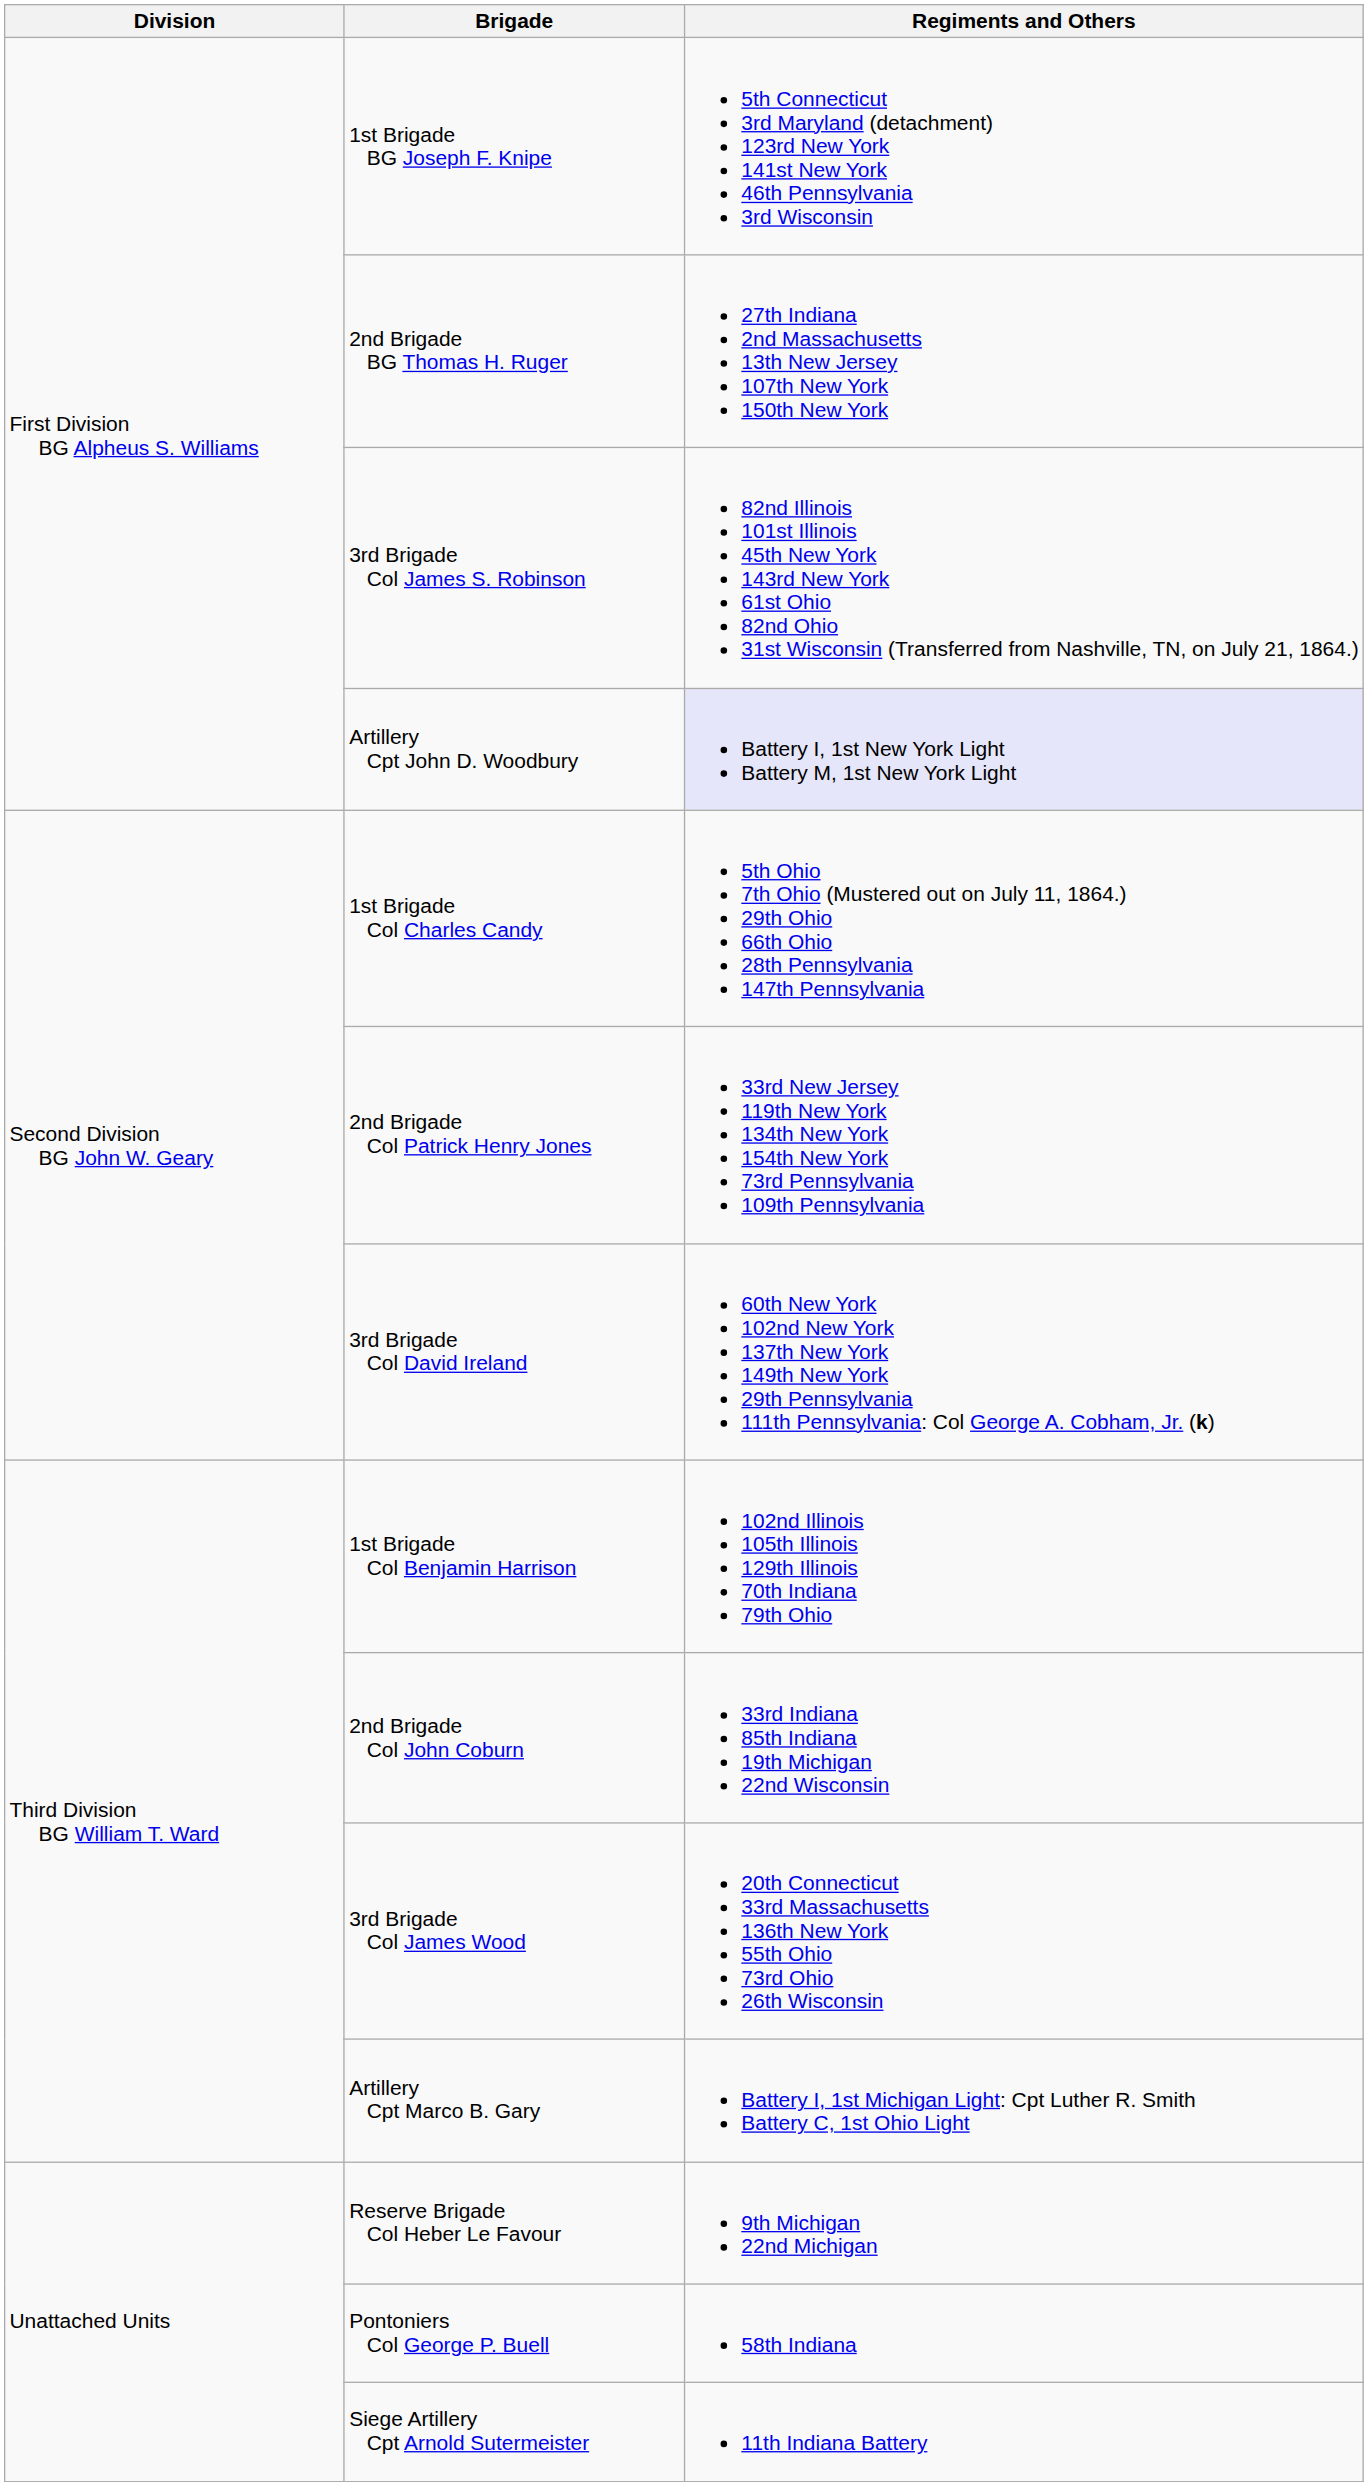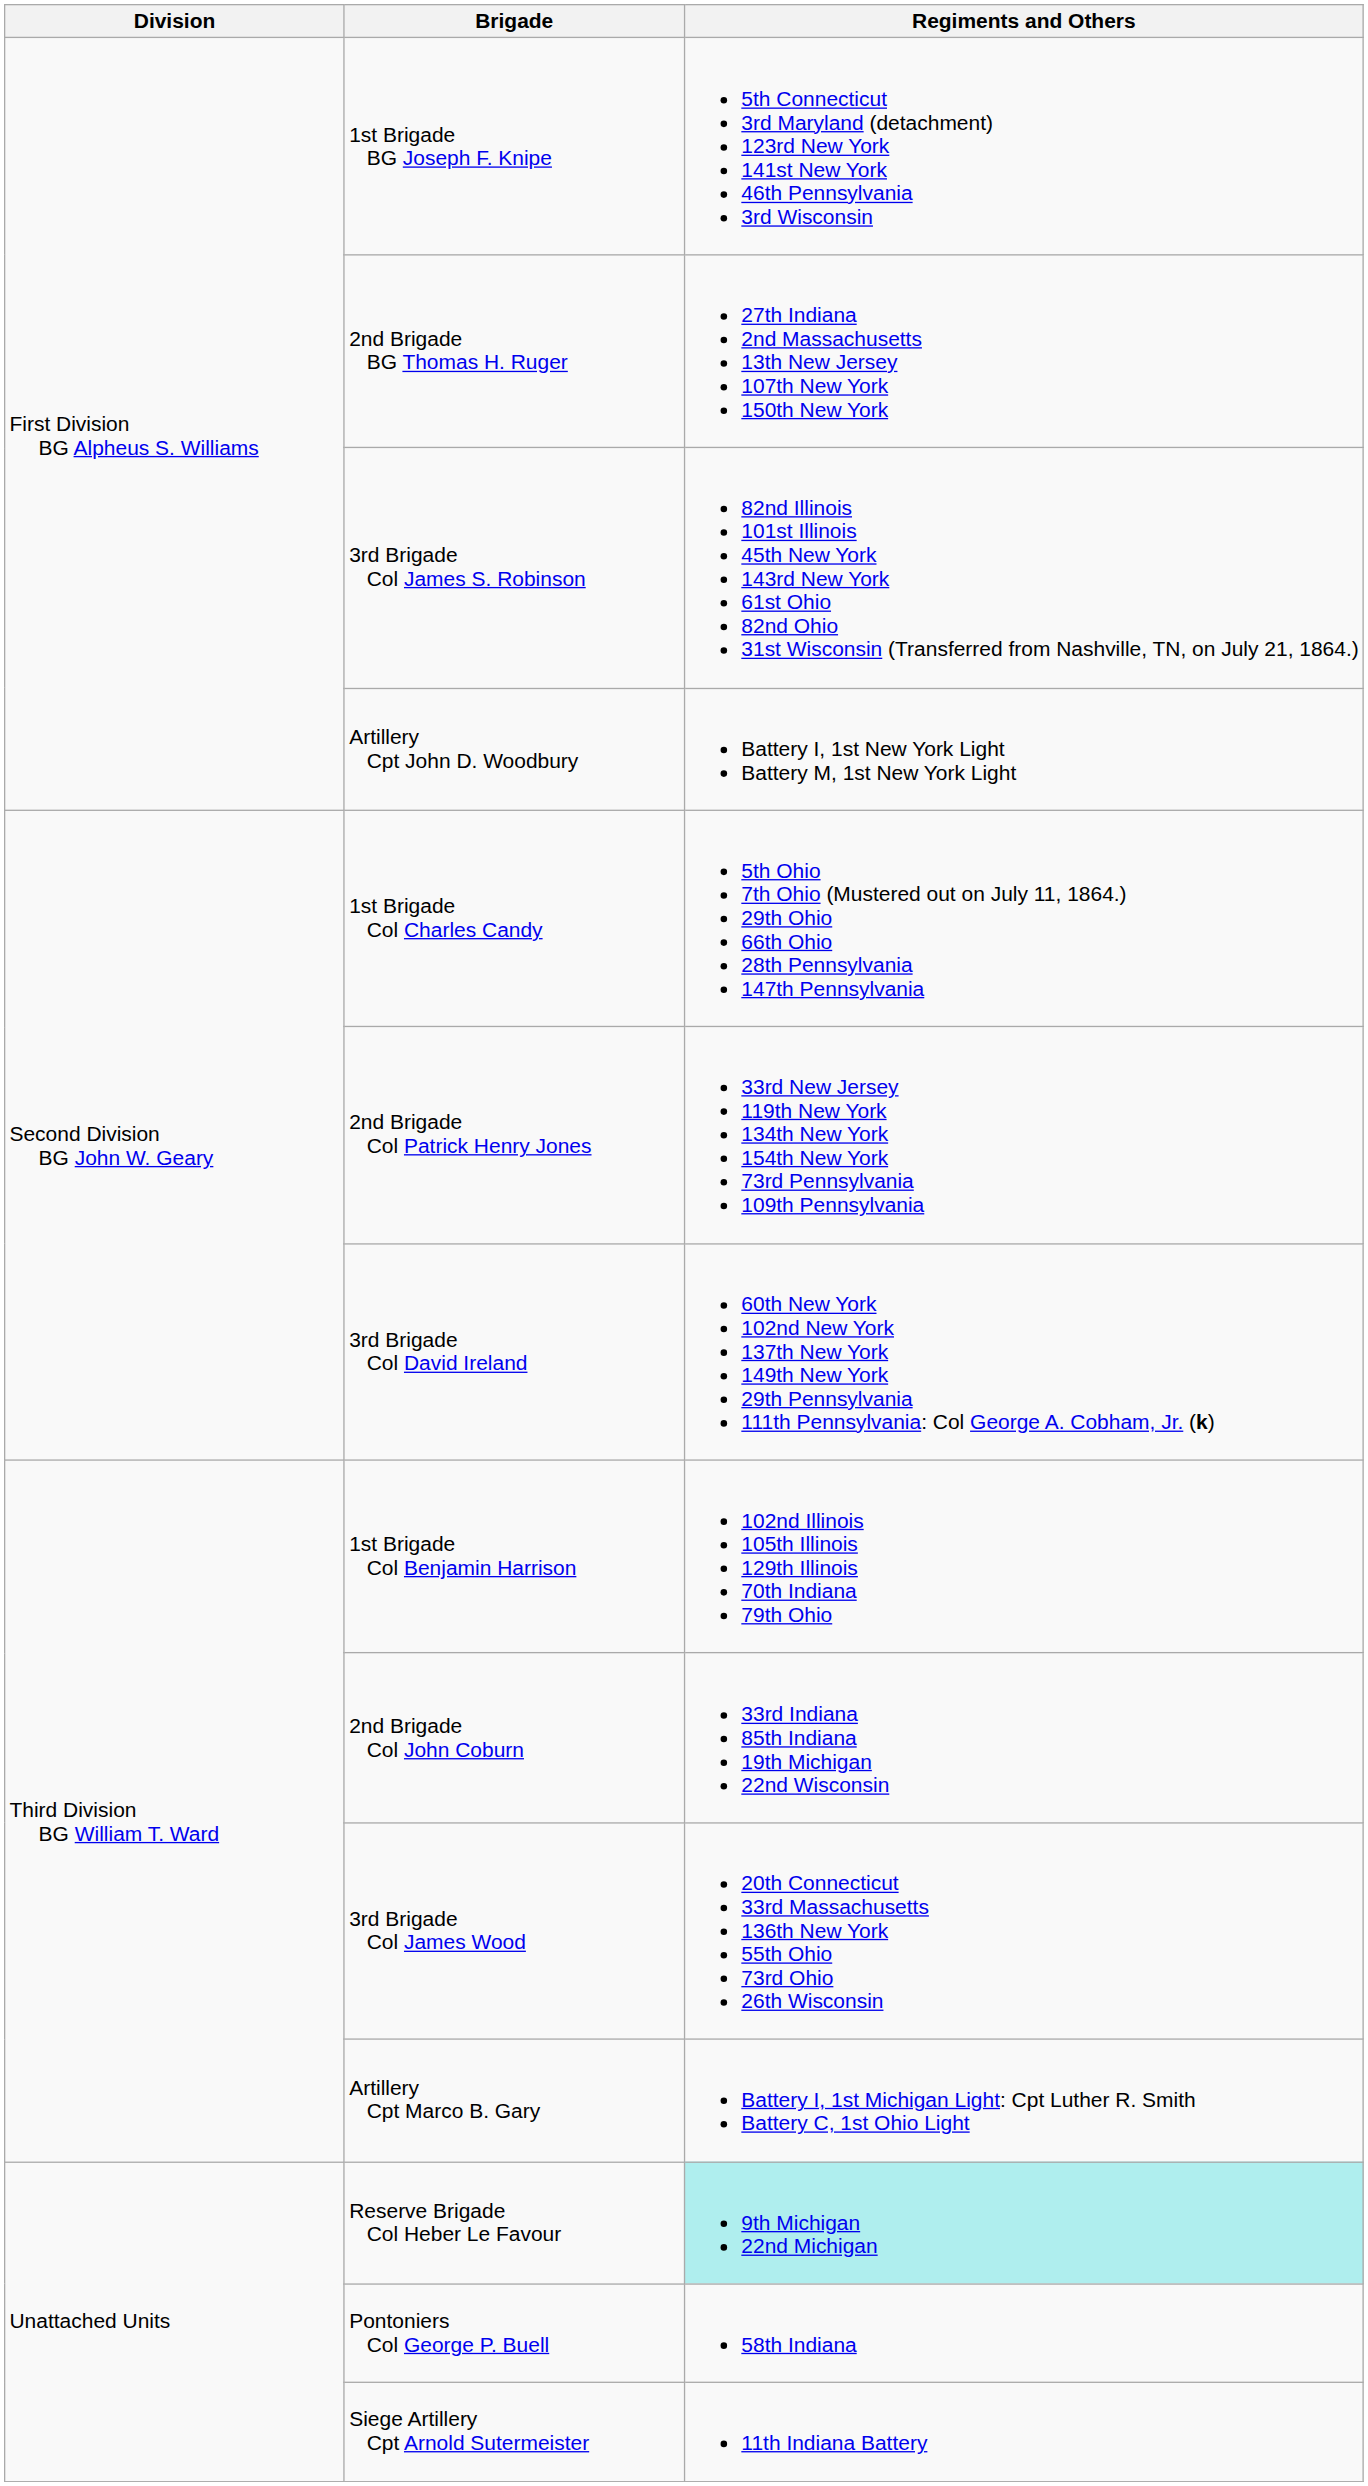Artillery Cpt John D. Woodbury | Regiments and Others: lavender background -> no background
Reserve Brigade Col Heber Le Favour | Regiments and Others: no background -> paleturquoise background
